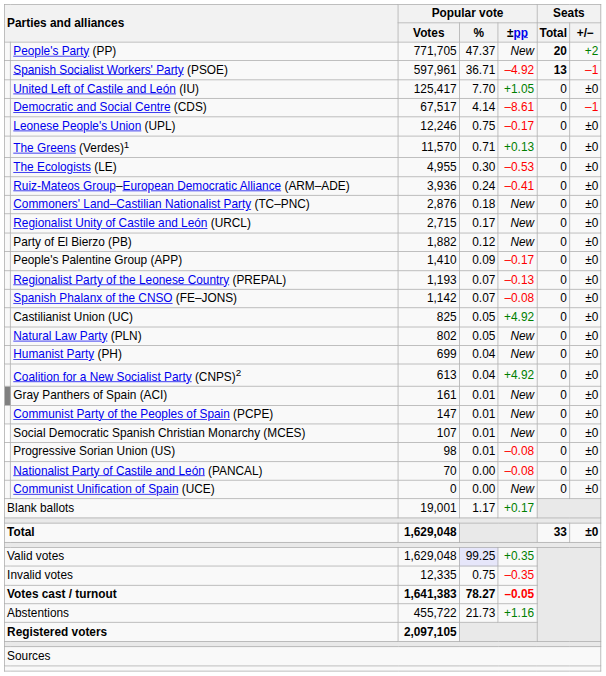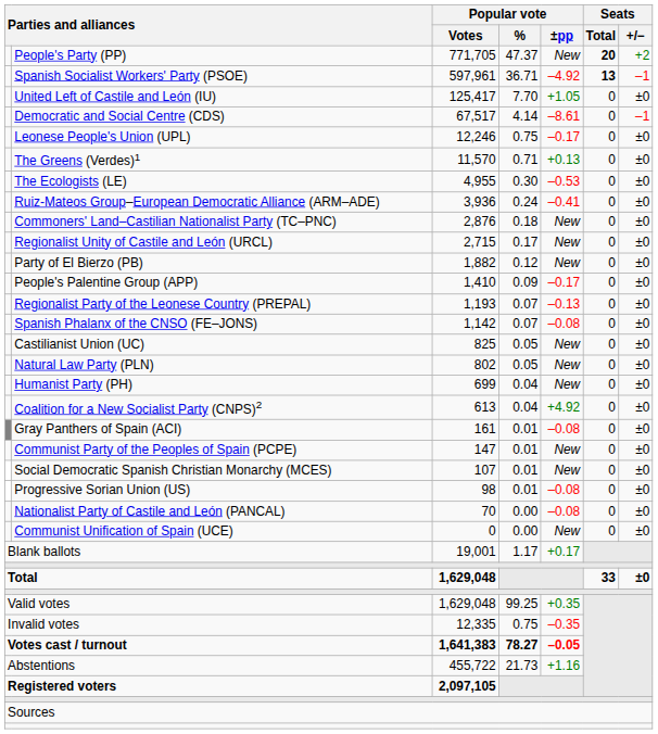Castilianist Union (UC) | Popular vote / ±pp: +4.92 -> New
Gray Panthers of Spain (ACI) | Popular vote / ±pp: New -> –0.08
Valid votes | Popular vote / %: lavender background -> no background
